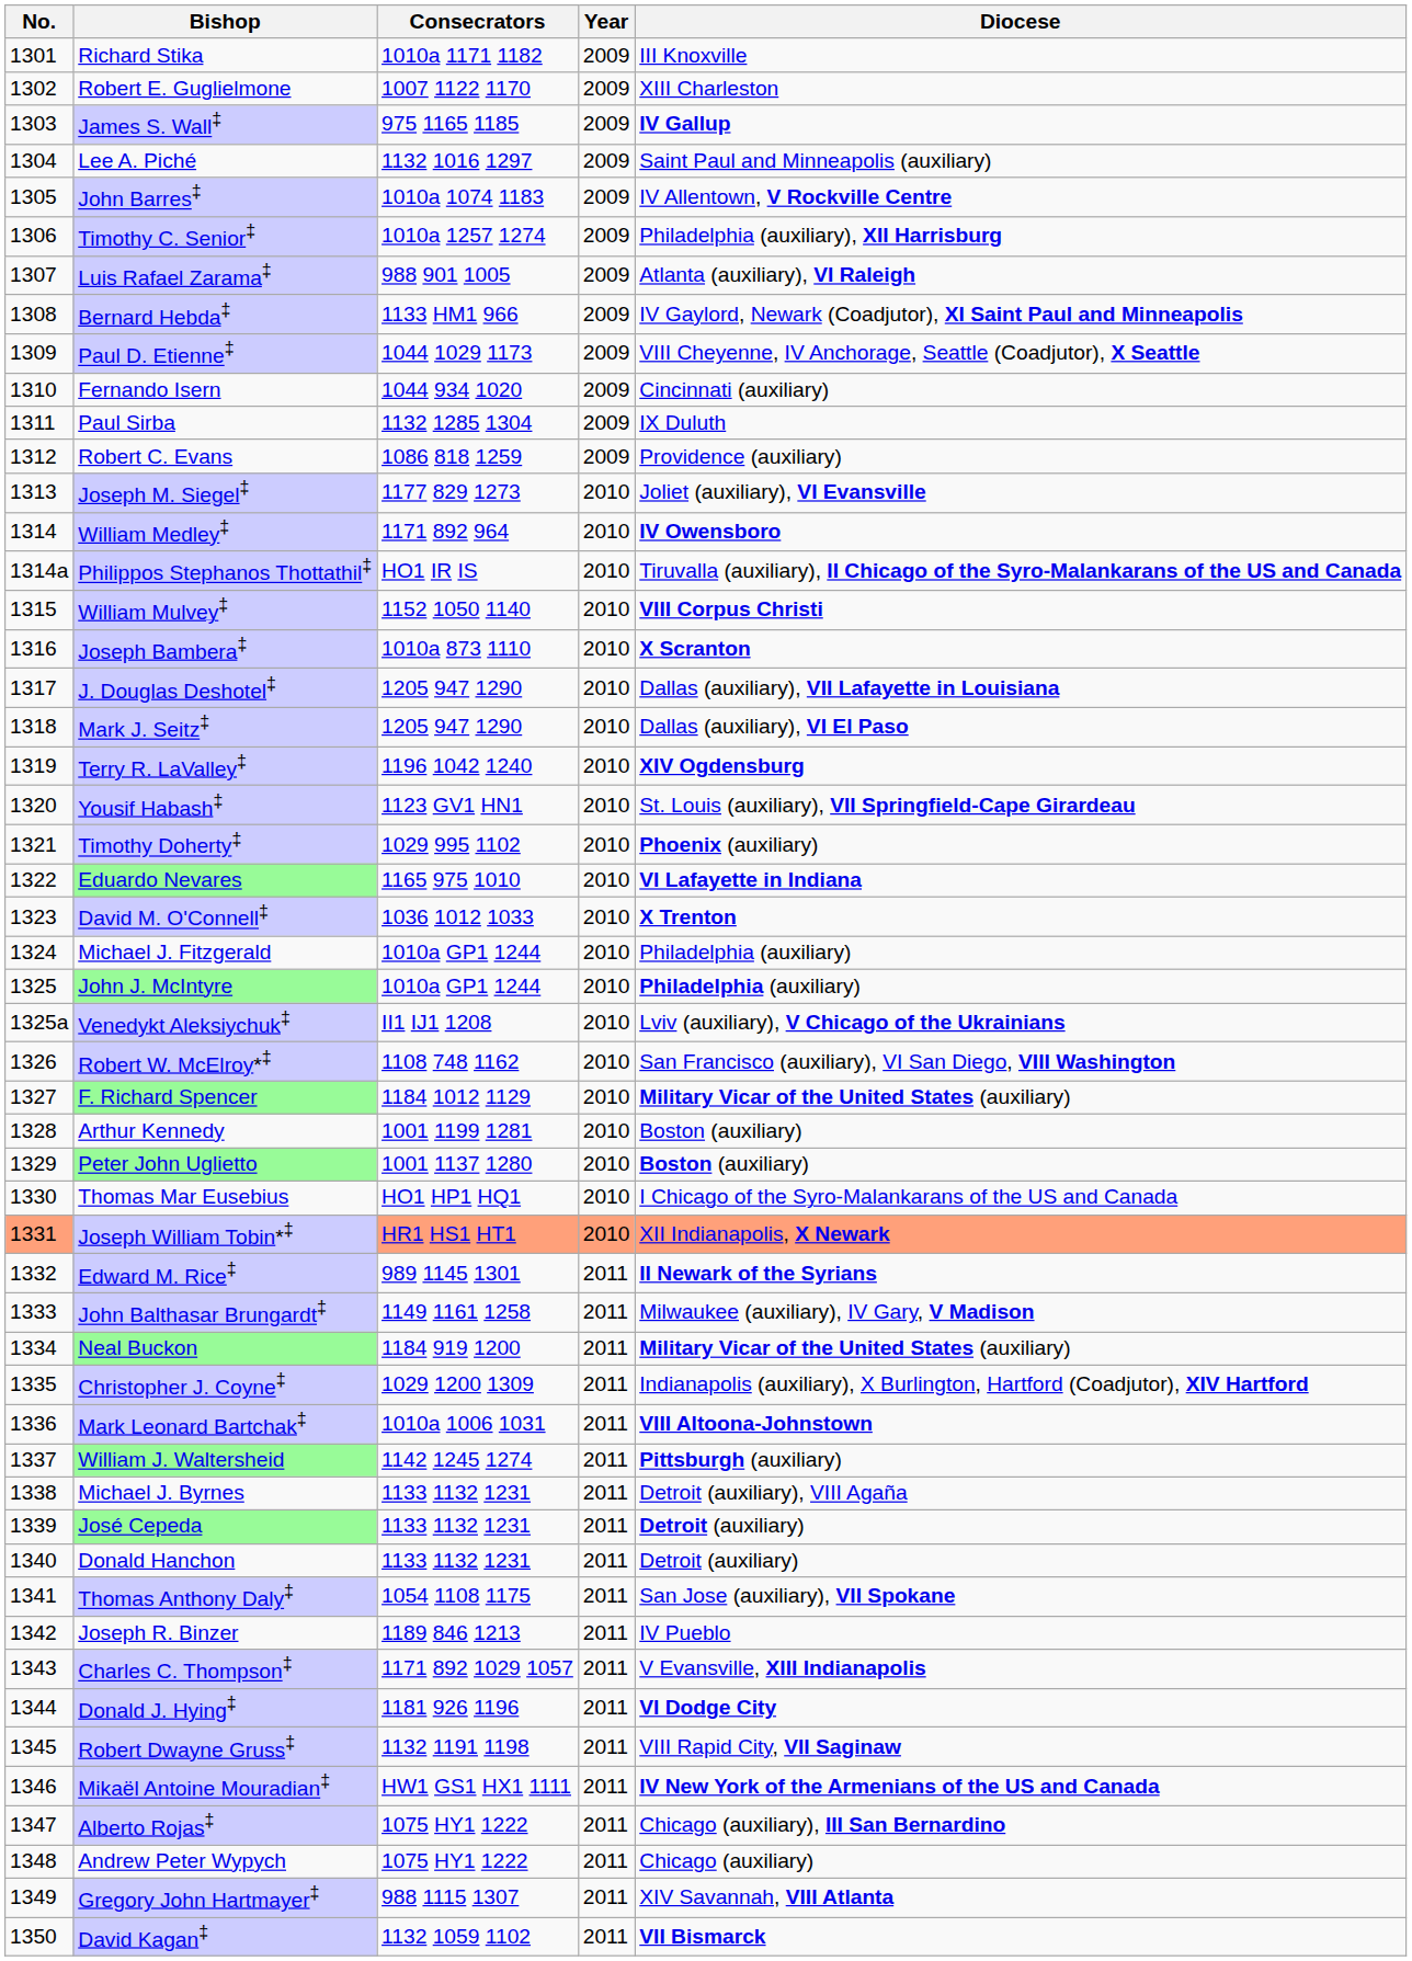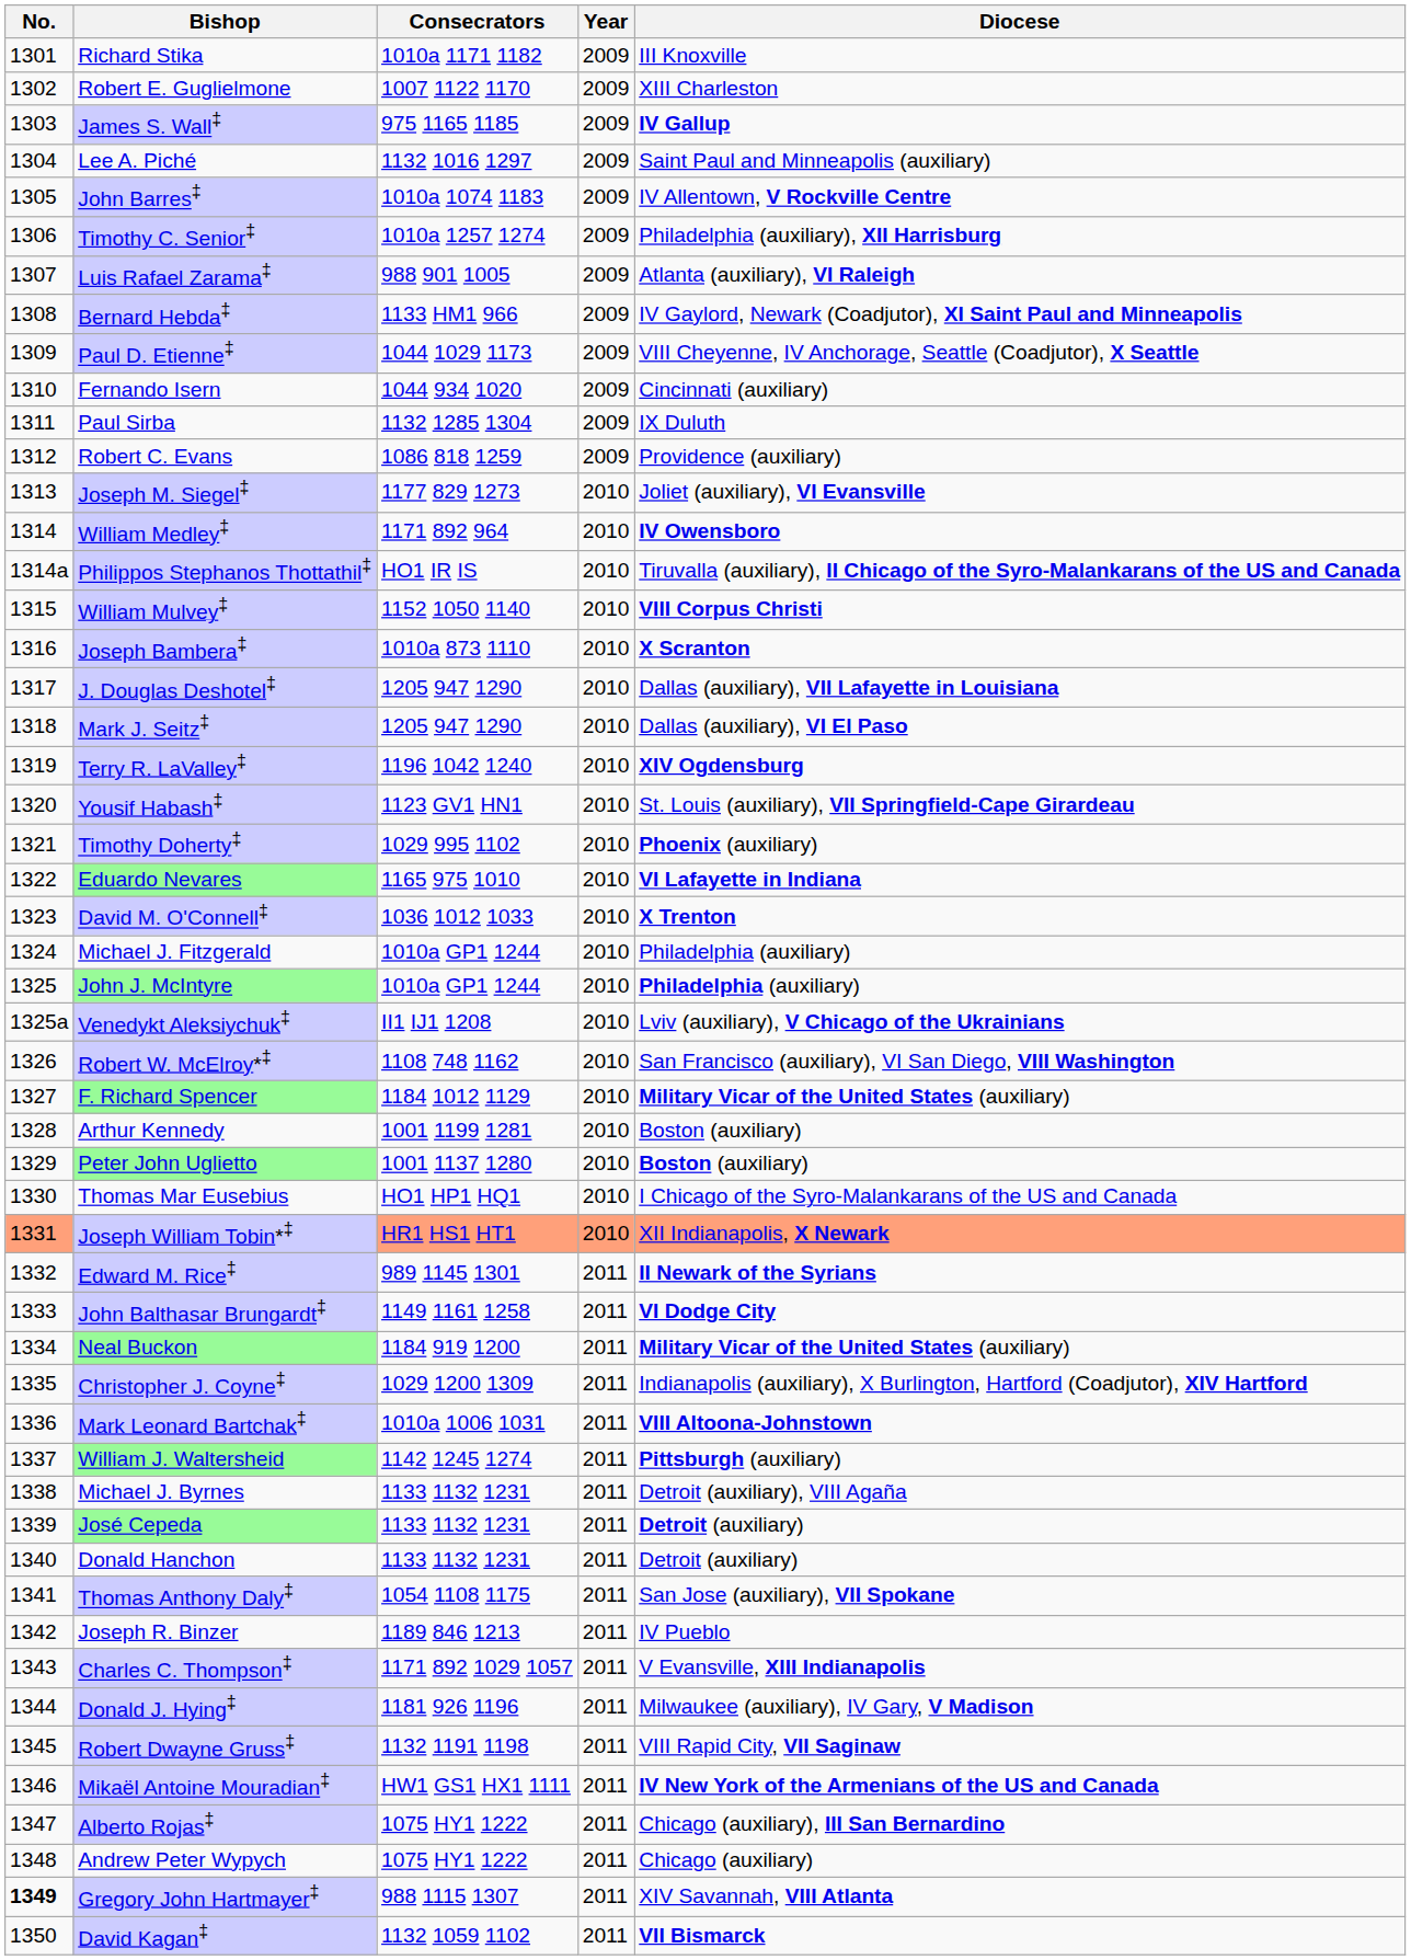John Balthasar Brungardt‡ | Diocese: Milwaukee (auxiliary), IV Gary, V Madison -> VI Dodge City
Donald J. Hying‡ | Diocese: VI Dodge City -> Milwaukee (auxiliary), IV Gary, V Madison
Gregory John Hartmayer‡ | No.: normal -> bold
